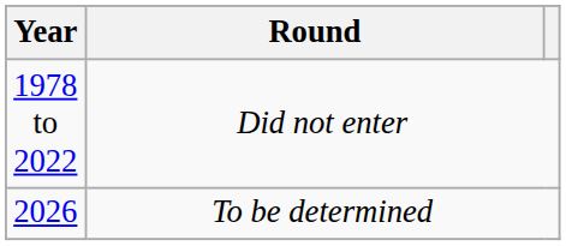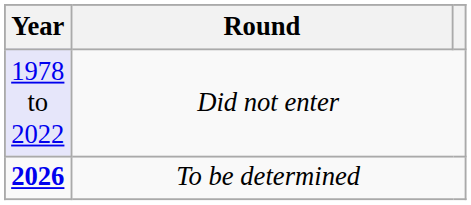1978 to 2022 | Year: no background -> lavender background
2026 | Year: normal -> bold
